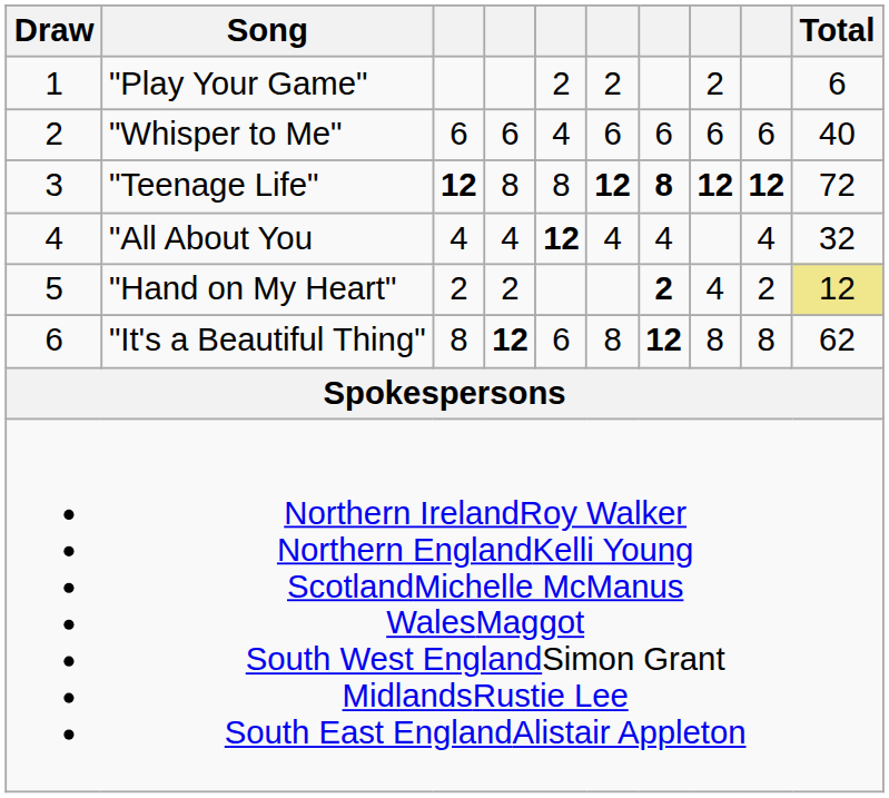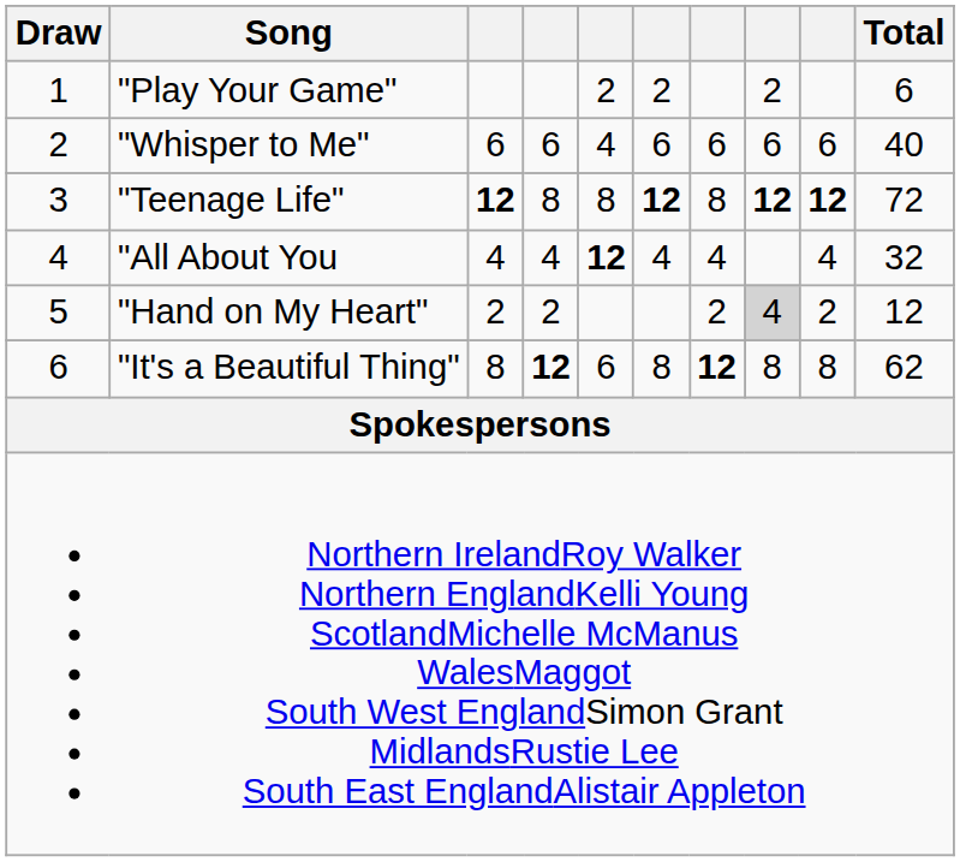"Teenage Life" | column 7: bold -> normal
"Hand on My Heart" | column 7: bold -> normal
"Hand on My Heart" | column 8: no background -> lightgrey background
"Hand on My Heart" | Total: khaki background -> no background
